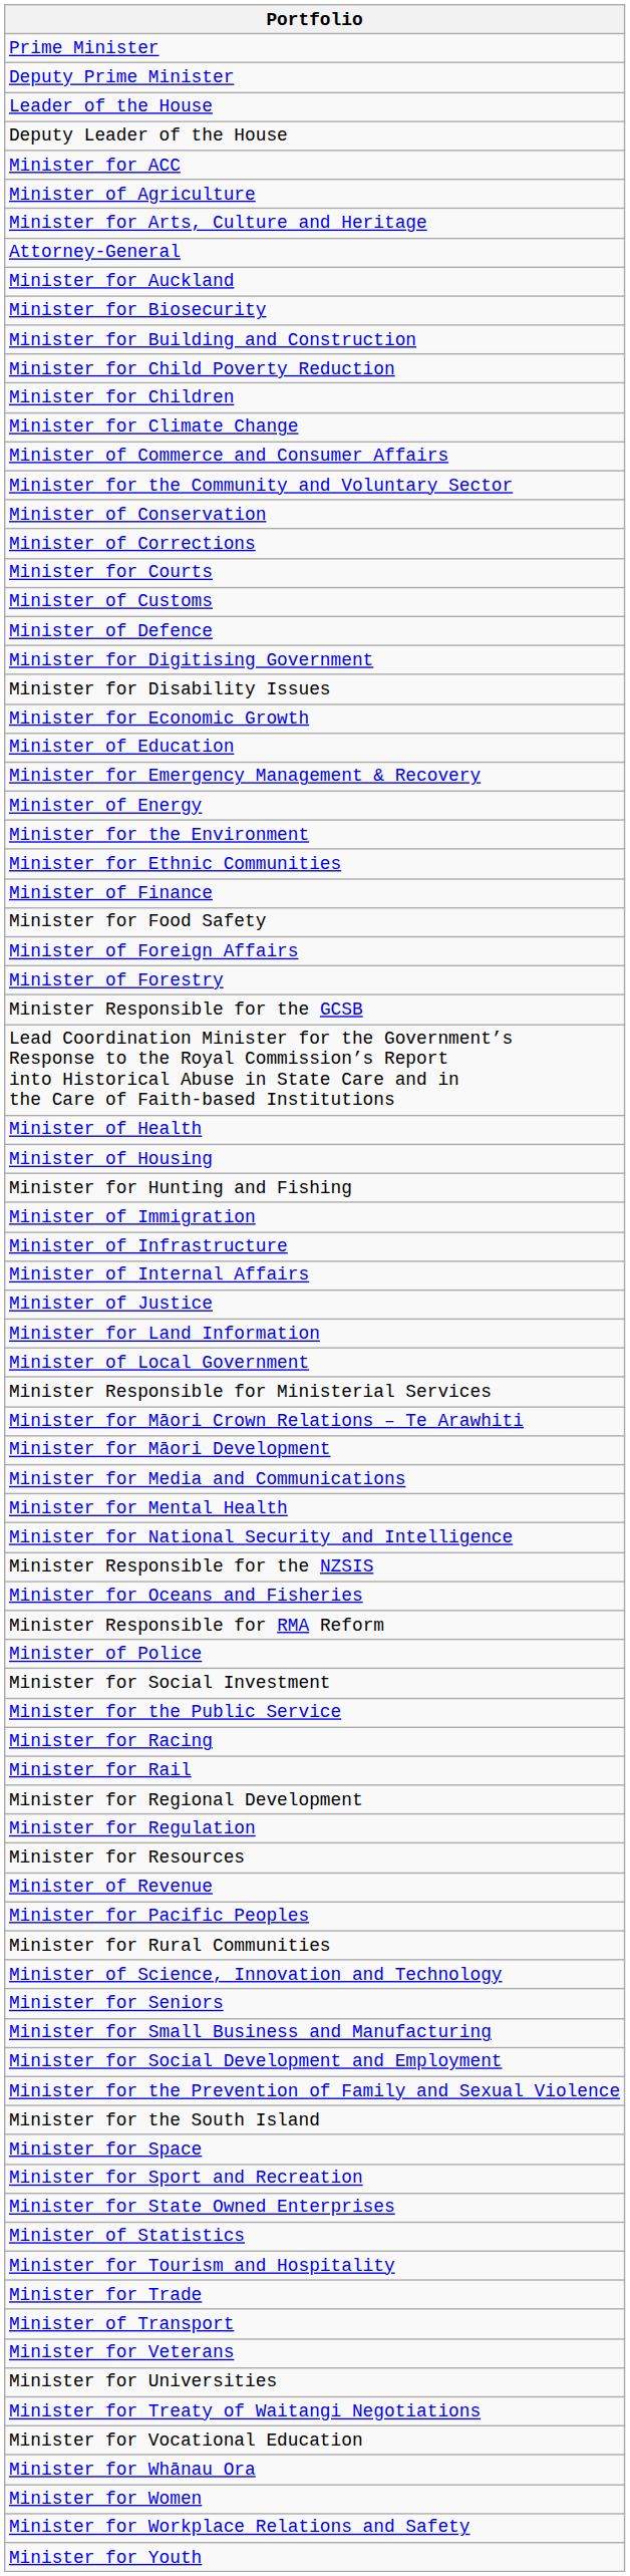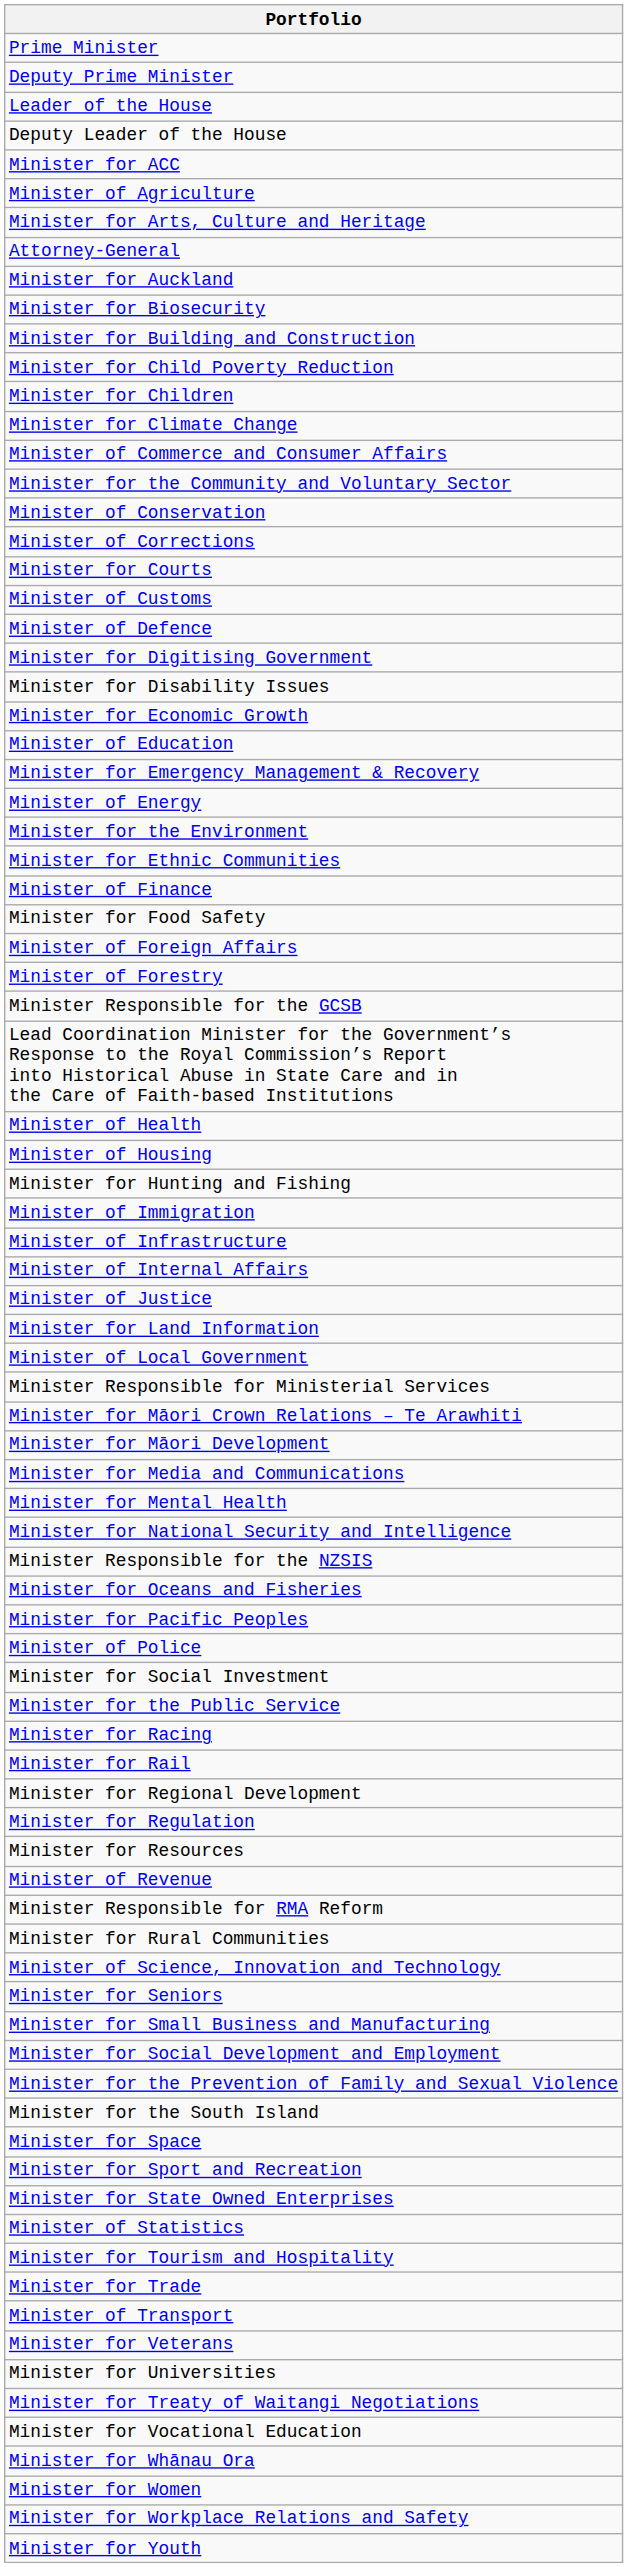row 54 | column 1: Minister Responsible for RMA Reform -> Minister for Pacific Peoples
row 64 | column 1: Minister for Pacific Peoples -> Minister Responsible for RMA Reform
